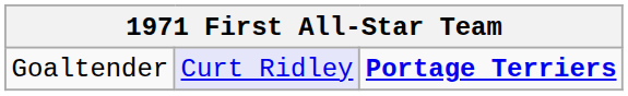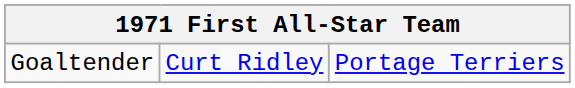Goaltender | column 2: lavender background -> no background
Goaltender | column 3: bold -> normal
